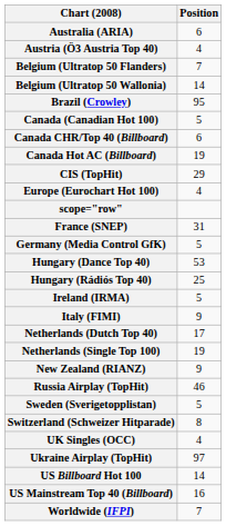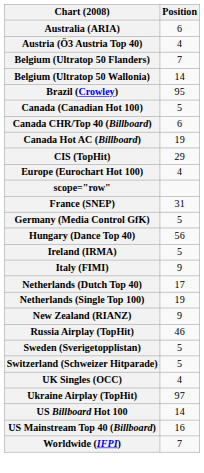Hungary (Dance Top 40) | Position: 53 -> 56
- row: Hungary (Rádiós Top 40) | 25
Switzerland (Schweizer Hitparade) | Position: 8 -> 5
